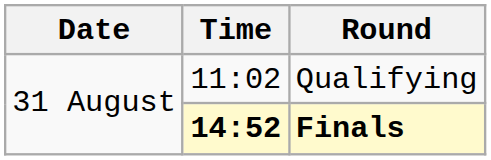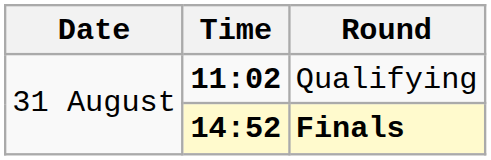Qualifying | Time: normal -> bold
